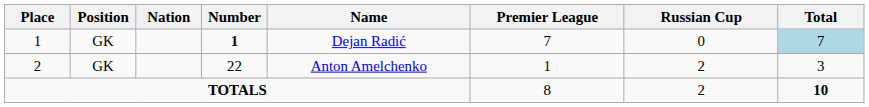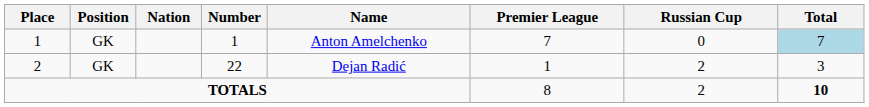row 2 | Number: bold -> normal
row 2 | Name: Dejan Radić -> Anton Amelchenko
row 3 | Name: Anton Amelchenko -> Dejan Radić
